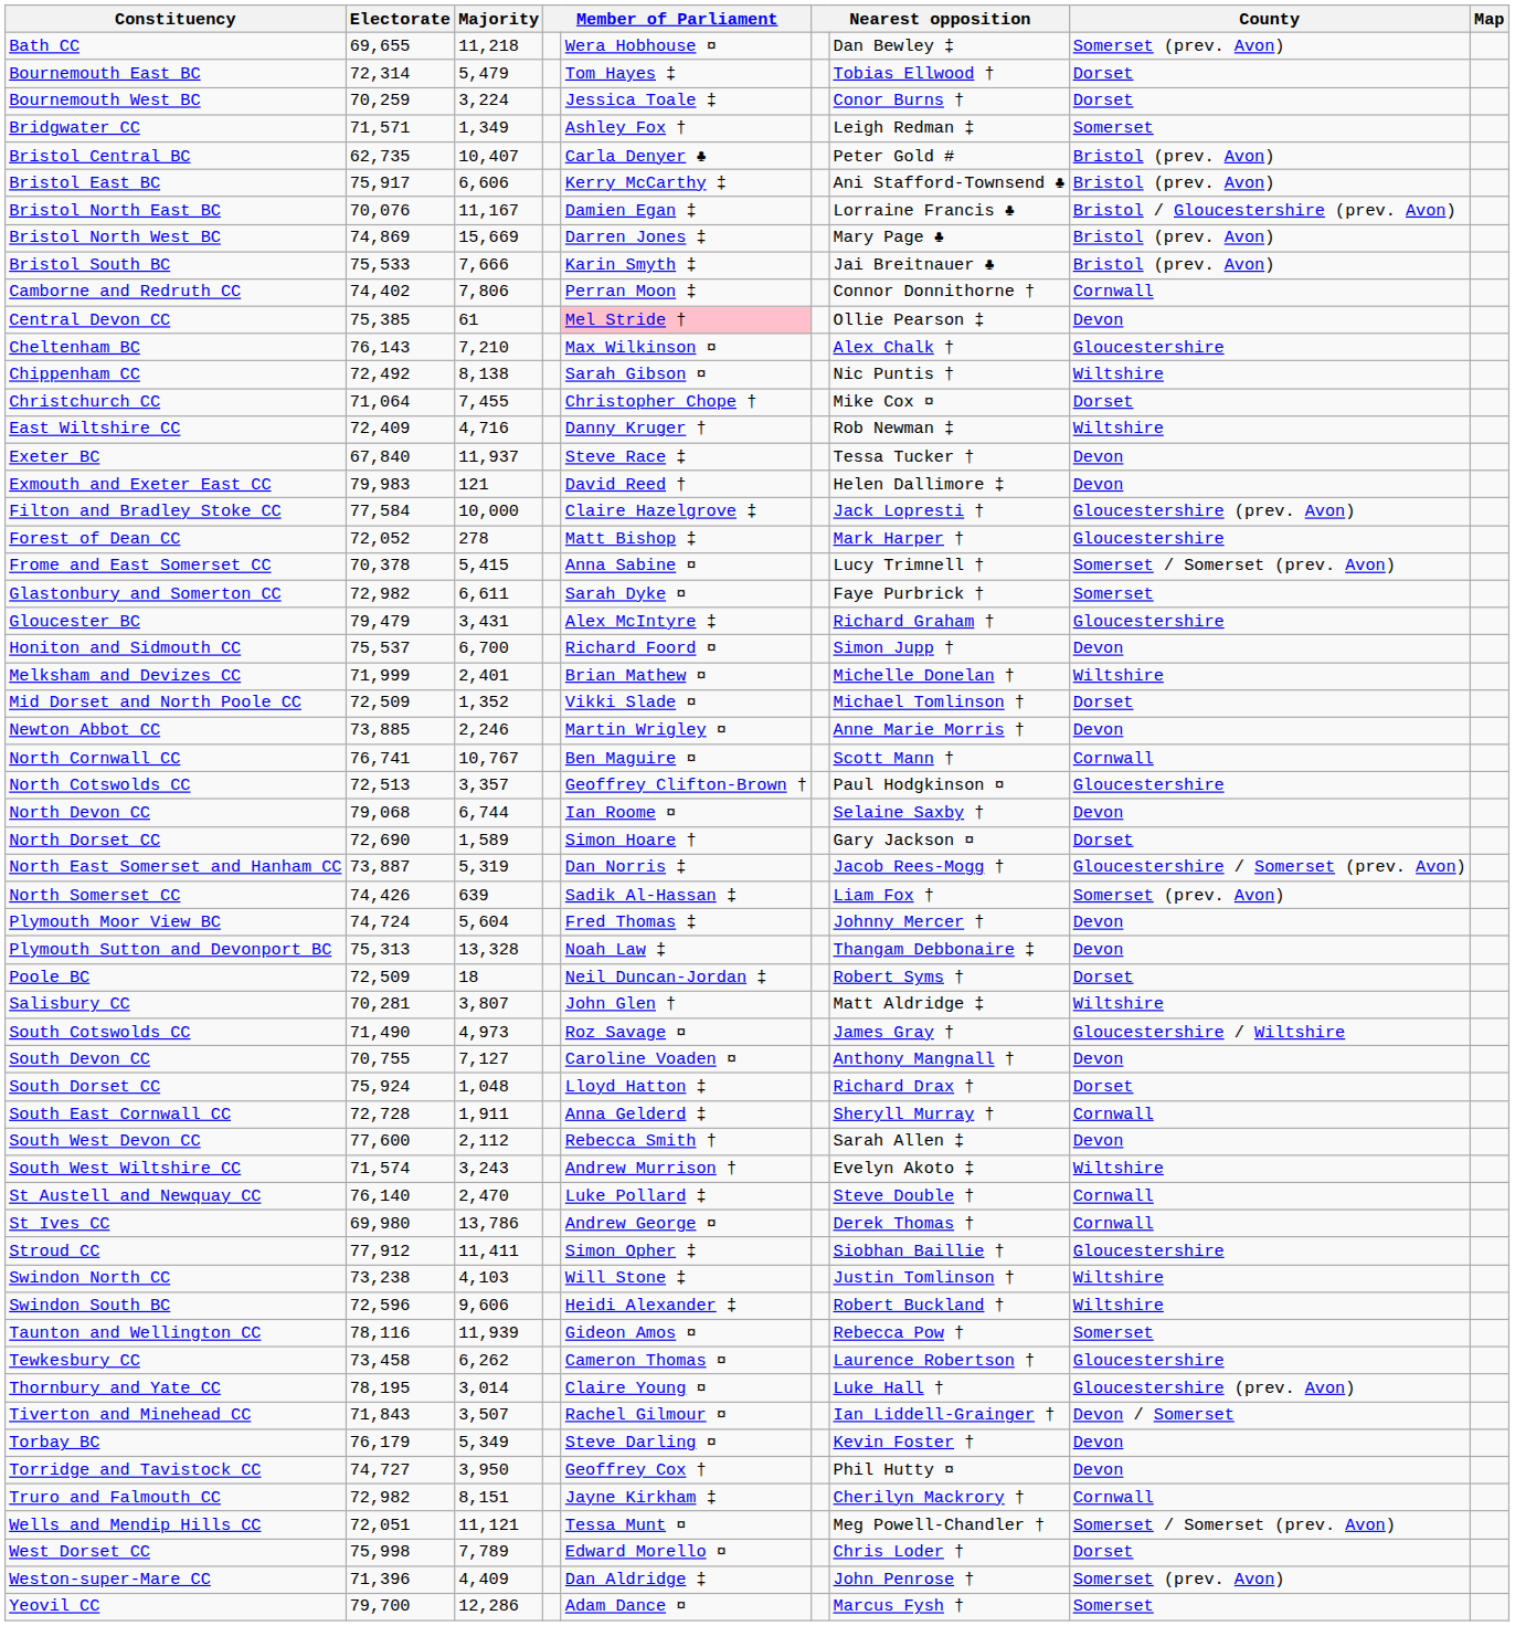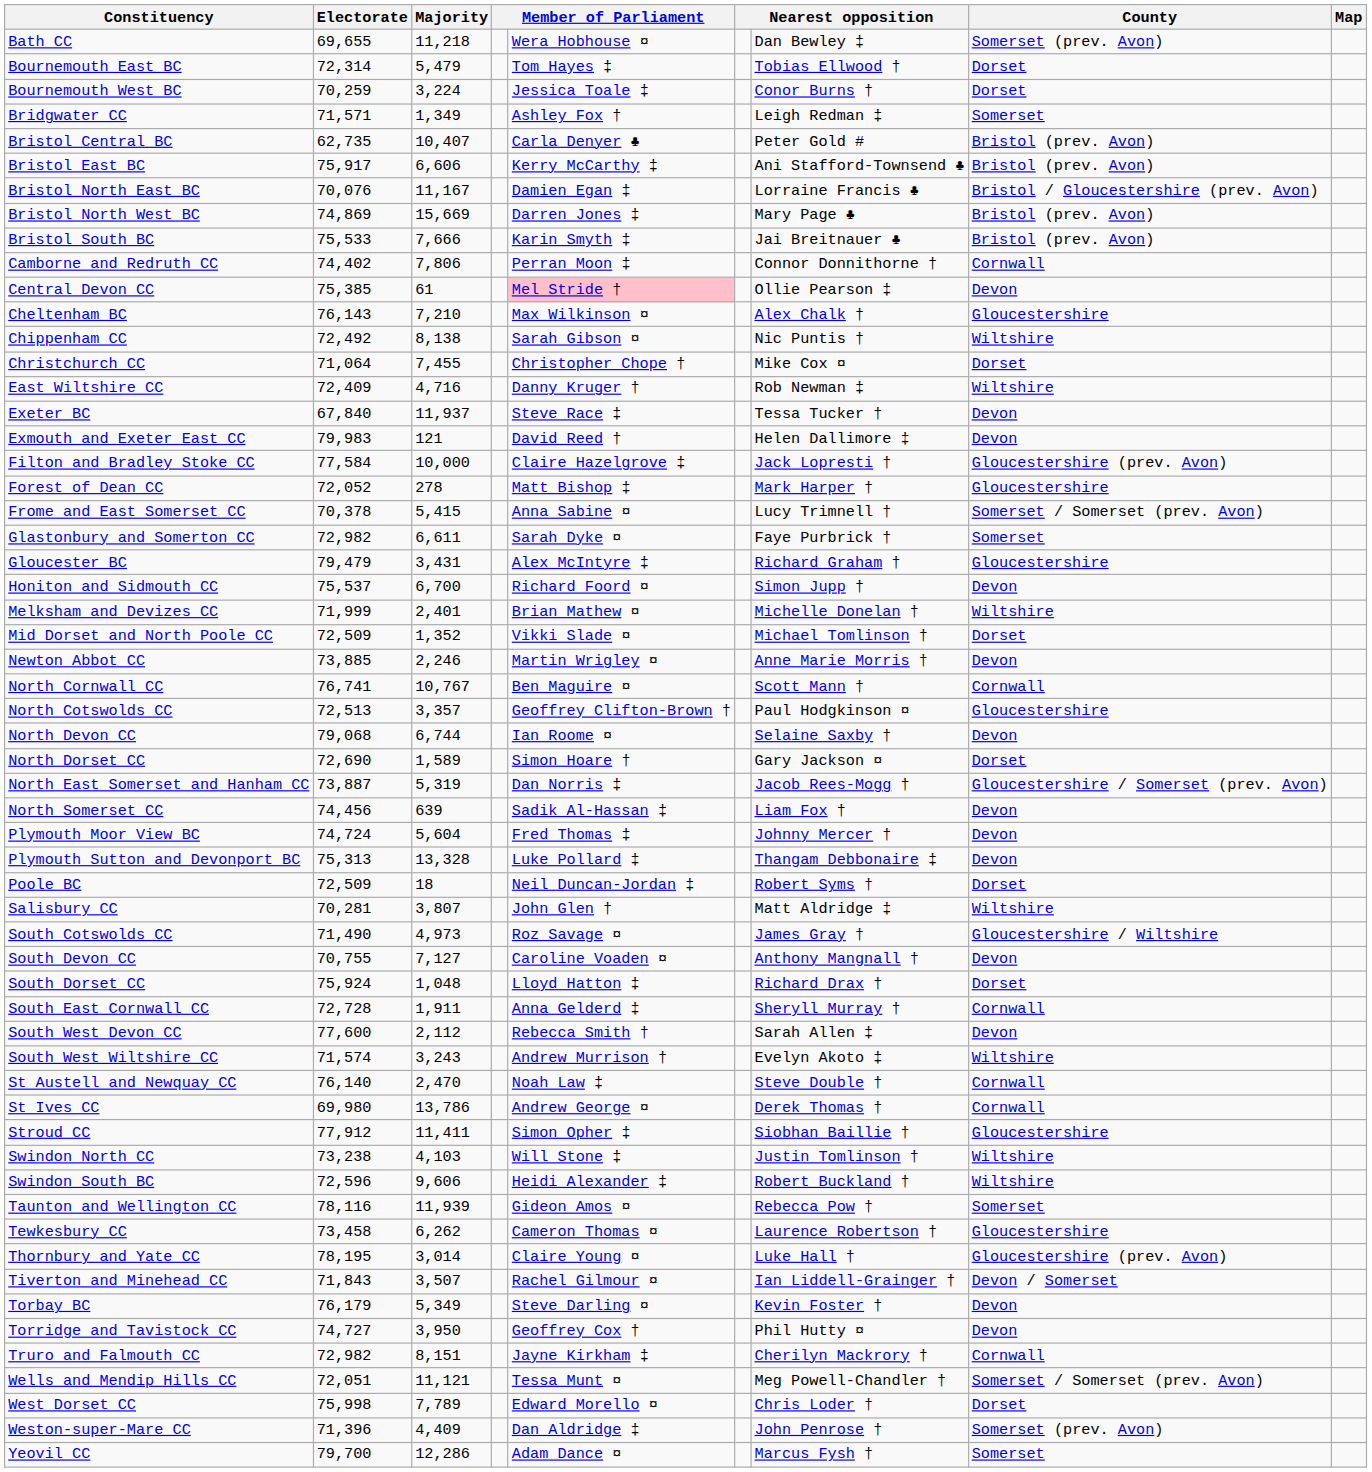North Somerset CC | Electorate: 74,426 -> 74,456
North Somerset CC | County: Somerset (prev. Avon) -> Devon
Plymouth Sutton and Devonport BC | column 5: Noah Law ‡ -> Luke Pollard ‡
St Austell and Newquay CC | column 5: Luke Pollard ‡ -> Noah Law ‡
